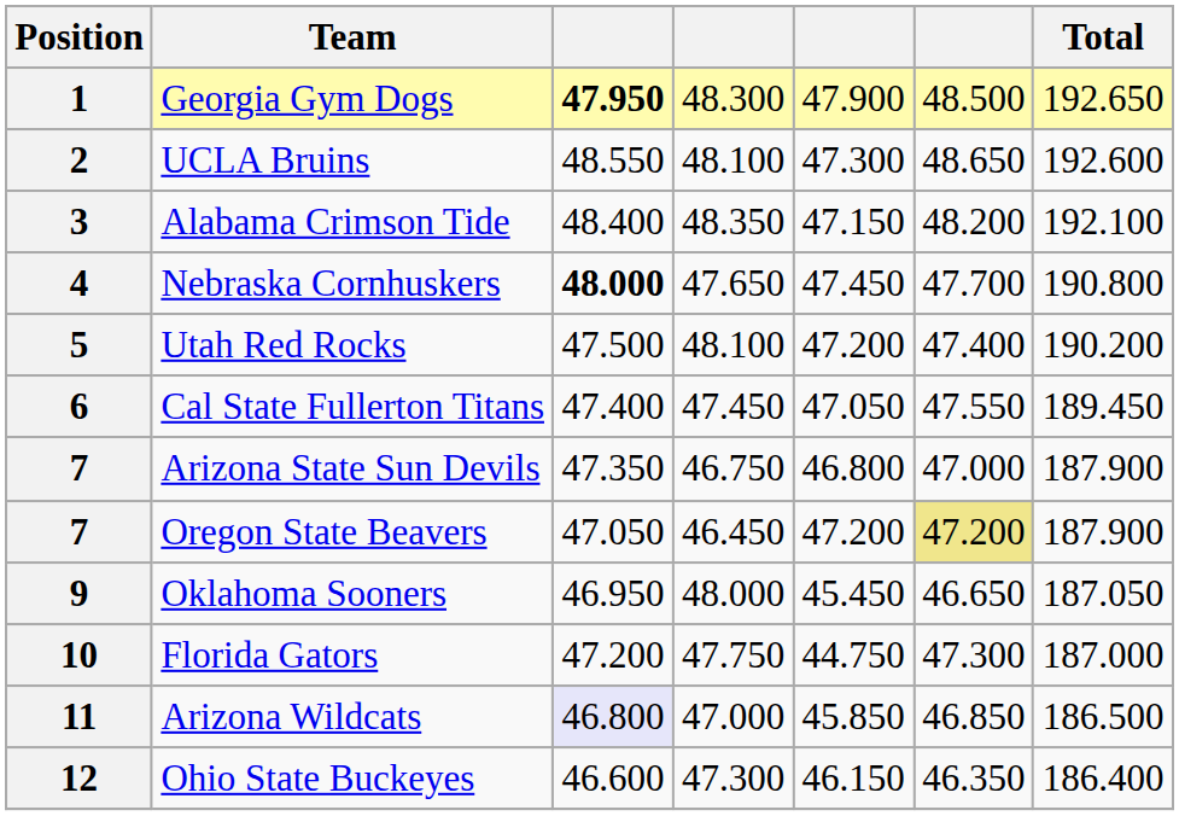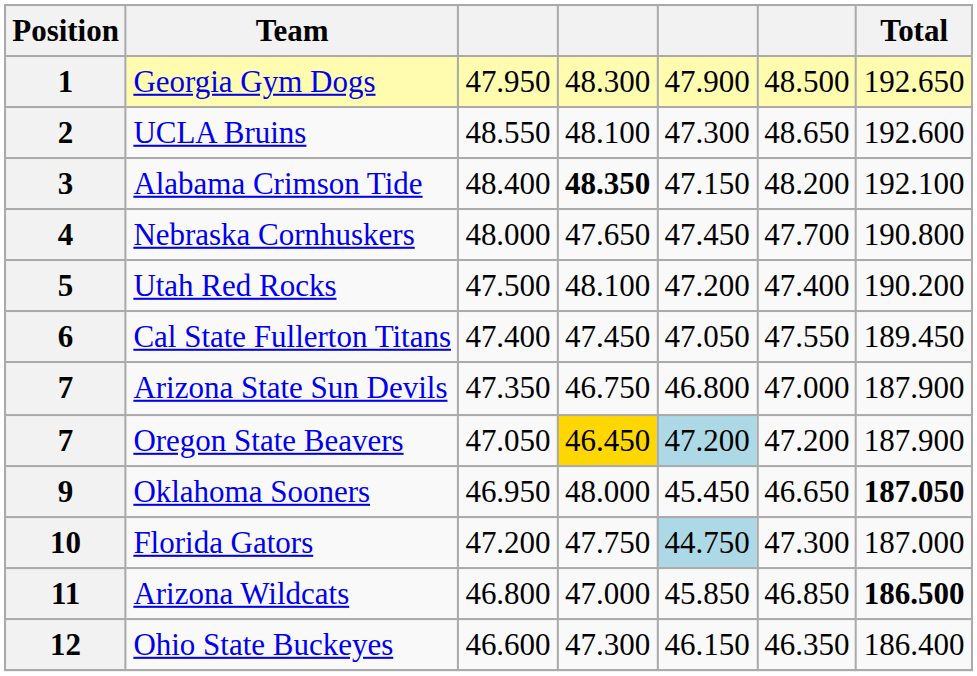1 | column 3: bold -> normal
3 | column 4: normal -> bold
4 | column 3: bold -> normal
7 / Oregon State Beavers | column 4: no background -> gold background
7 / Oregon State Beavers | column 5: no background -> lightblue background
7 / Oregon State Beavers | column 6: khaki background -> no background
9 | Total: normal -> bold
10 | column 5: no background -> lightblue background
11 | column 3: lavender background -> no background
11 | Total: normal -> bold
